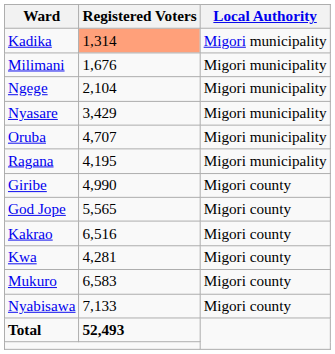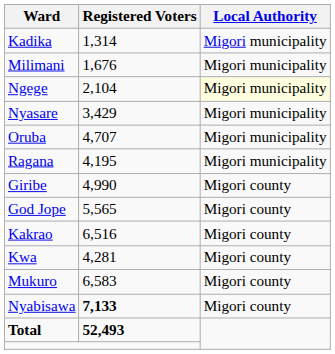Kadika | Registered Voters: lightsalmon background -> no background
Ngege | Local Authority: no background -> lightyellow background
Nyabisawa | Registered Voters: normal -> bold
